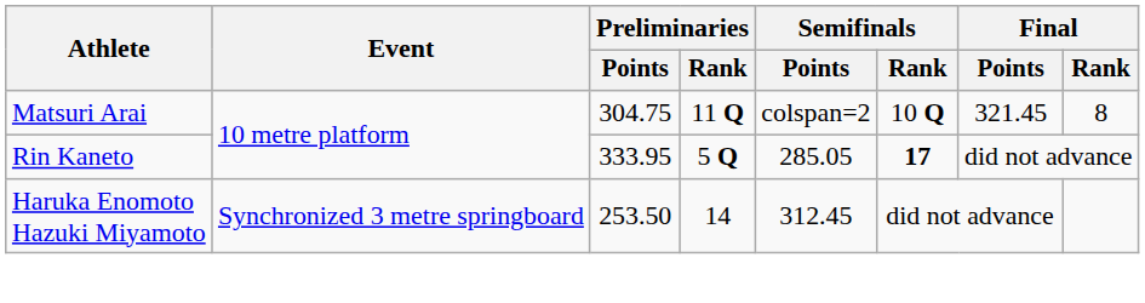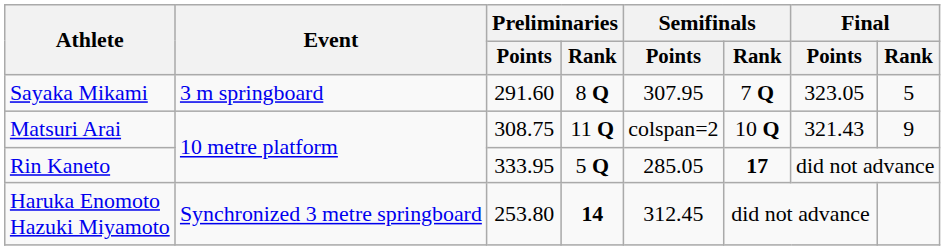+ row: Sayaka Mikami | 3 m springboard | 291.60 | 8 Q | 307.95 | 7 Q | 323.05 | 5
Matsuri Arai | Preliminaries / Points: 304.75 -> 308.75
Matsuri Arai | Final / Points: 321.45 -> 321.43
Matsuri Arai | Final / Rank: 8 -> 9
Haruka Enomoto Hazuki Miyamoto | Preliminaries / Points: 253.50 -> 253.80
Haruka Enomoto Hazuki Miyamoto | Preliminaries / Rank: normal -> bold
